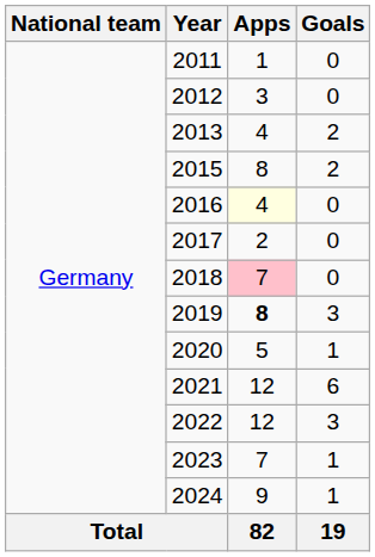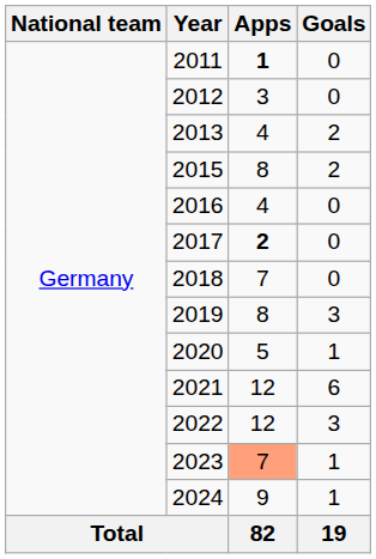2011 | Apps: normal -> bold
2016 | Apps: lightyellow background -> no background
2017 | Apps: normal -> bold
2018 | Apps: pink background -> no background
2019 | Apps: bold -> normal
2023 | Apps: no background -> lightsalmon background
